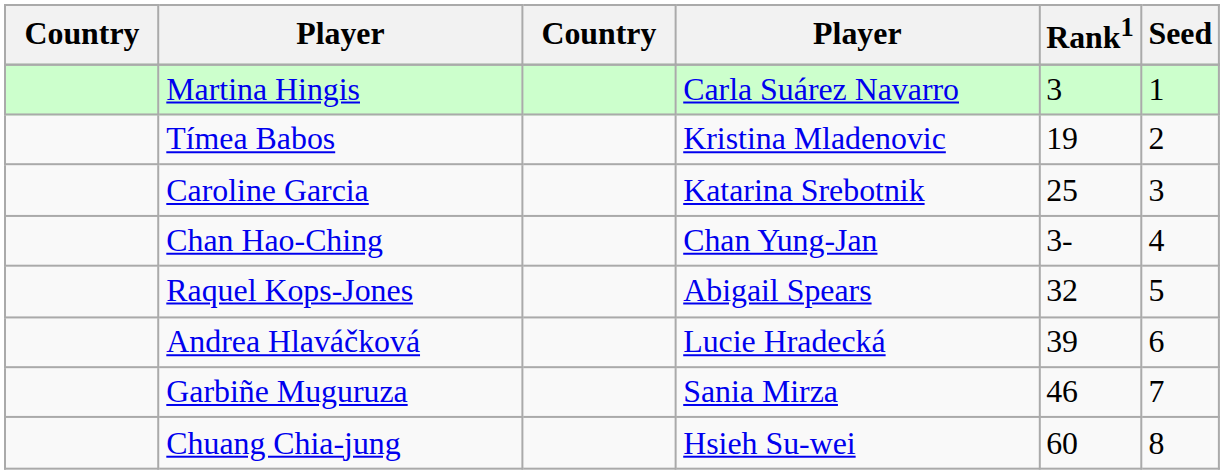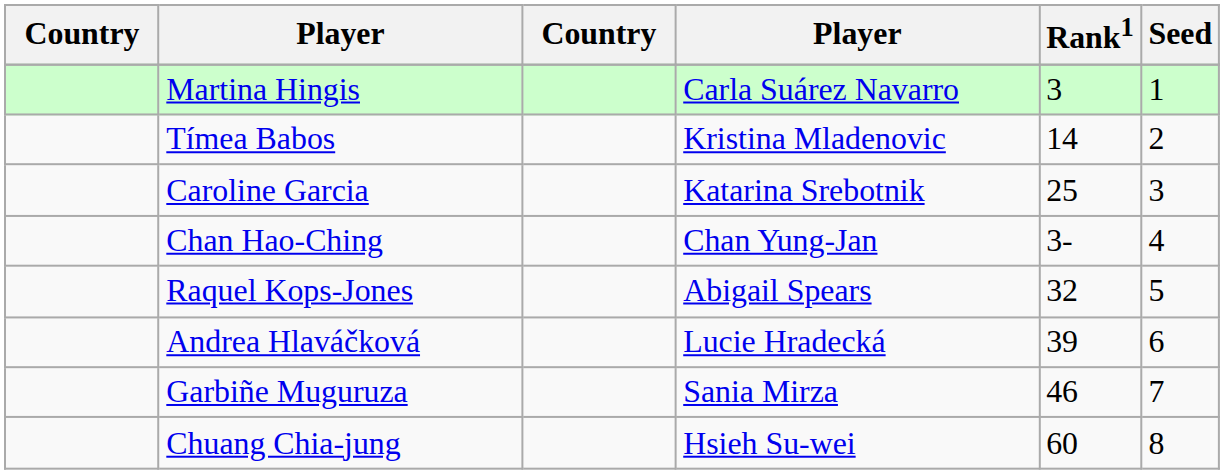Tímea Babos | Rank1: 19 -> 14
